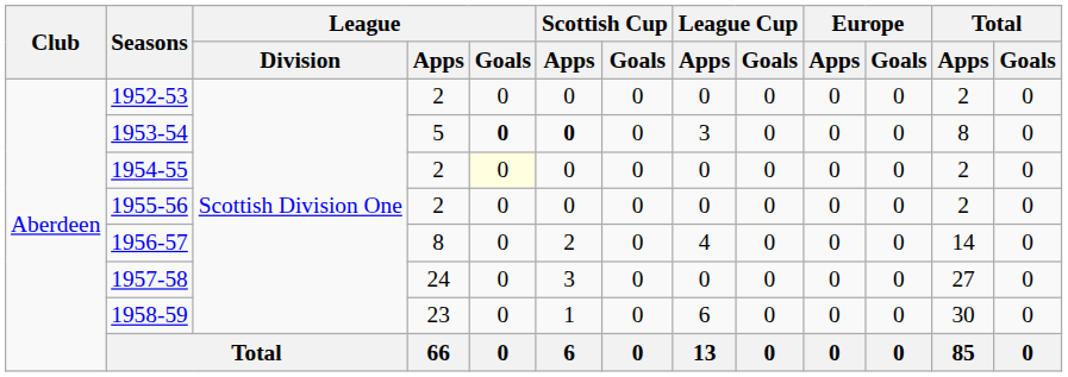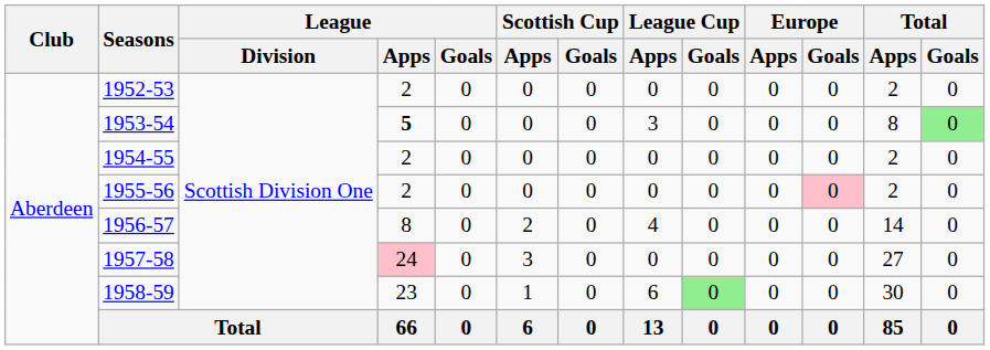1953-54 | League / Apps: normal -> bold
1953-54 | League / Goals: bold -> normal
1953-54 | Scottish Cup / Apps: bold -> normal
1953-54 | Total / Goals: no background -> lightgreen background
1954-55 | League / Goals: lightyellow background -> no background
1955-56 | Europe / Goals: no background -> pink background
1957-58 | League / Apps: no background -> pink background
1958-59 | League Cup / Goals: no background -> lightgreen background
